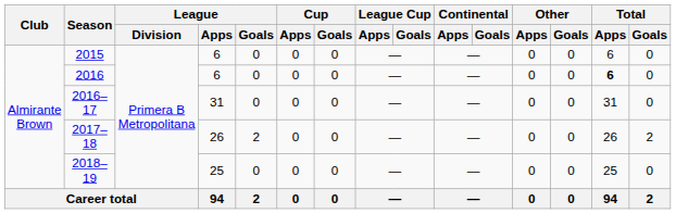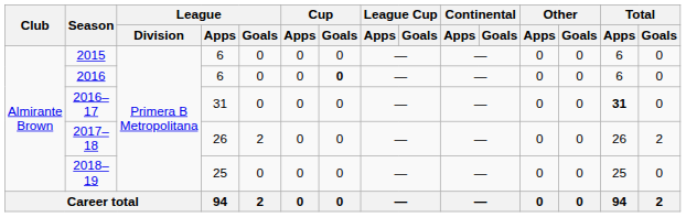2016 | Cup / Goals: normal -> bold
2016 | Total / Apps: bold -> normal
2016–17 | Total / Apps: normal -> bold
